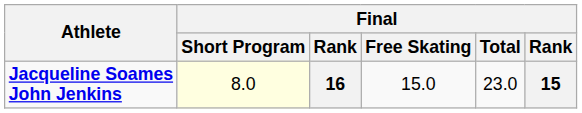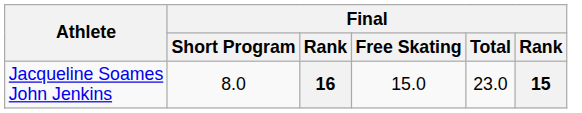16 | Athlete: bold -> normal
16 | Final / Short Program: lightyellow background -> no background
